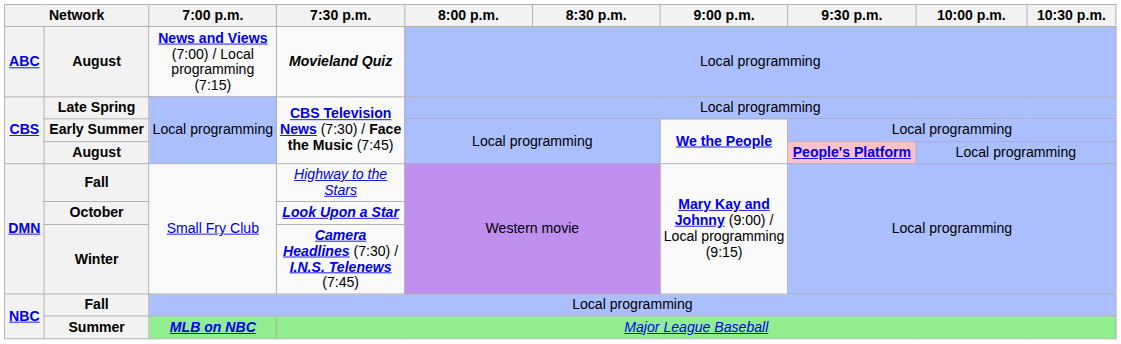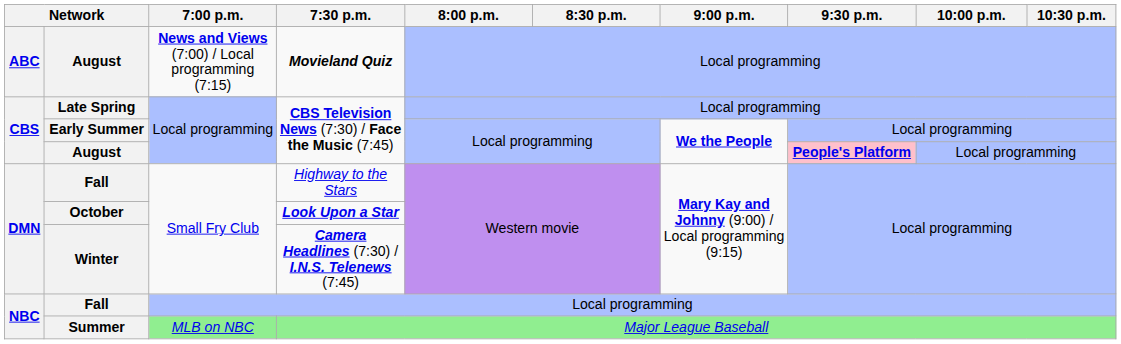Summer | 7:00 p.m.: bold -> normal
